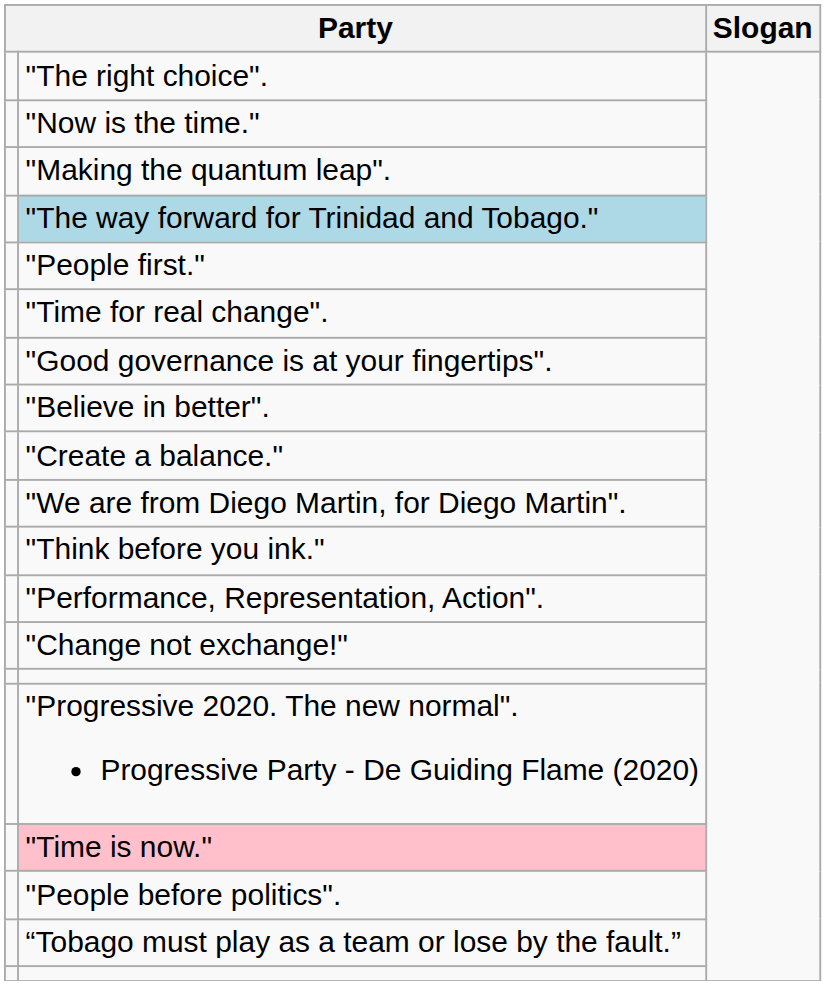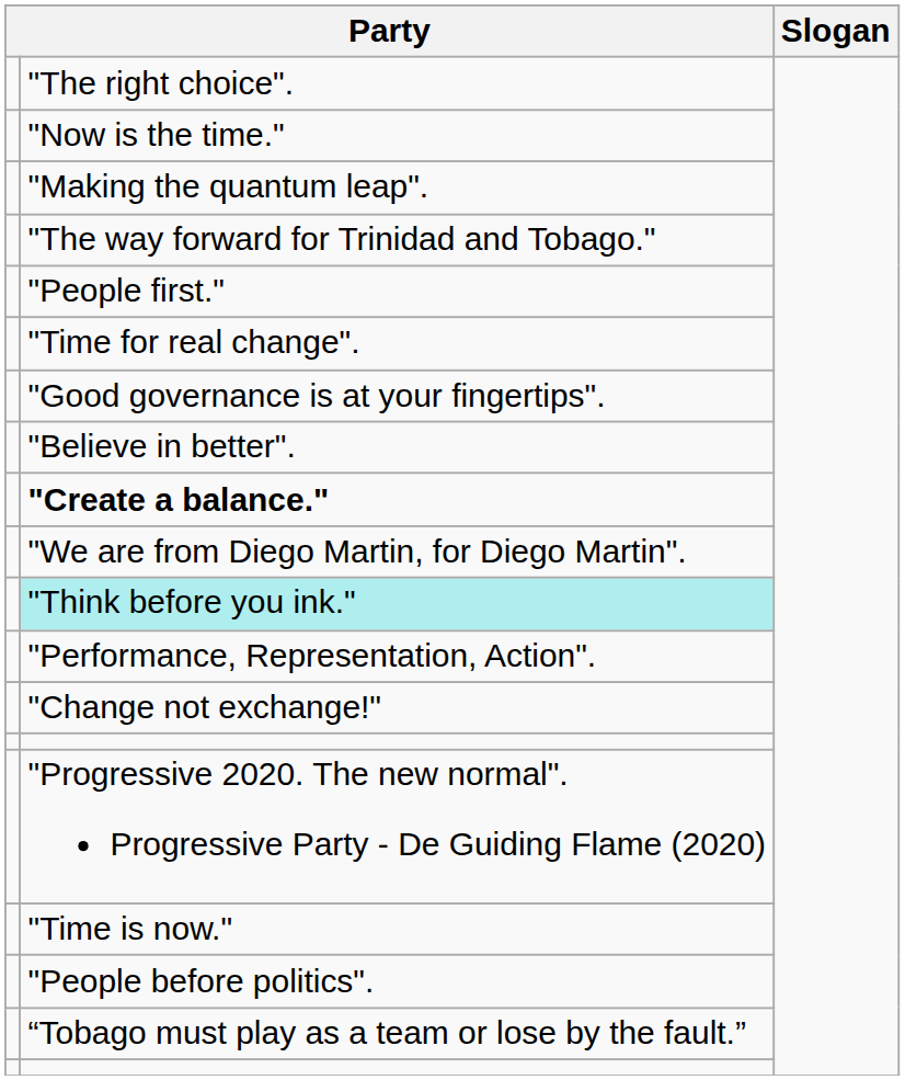"The way forward for Trinidad and Tobago." | column 2: lightblue background -> no background
"Create a balance." | column 2: normal -> bold
"Think before you ink." | column 2: no background -> paleturquoise background
"Time is now." | column 2: pink background -> no background
